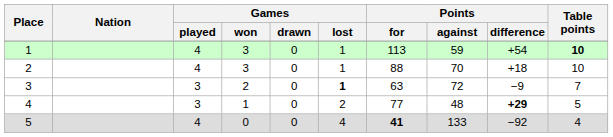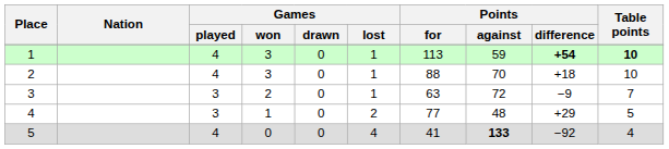row 3 | Points / difference: normal -> bold
row 5 | Games / lost: bold -> normal
row 6 | Points / difference: bold -> normal
row 7 | Points / for: bold -> normal
row 7 | Points / against: normal -> bold
